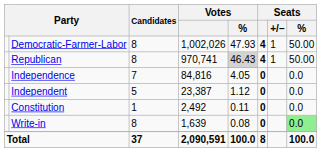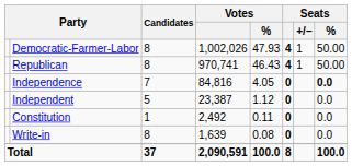Republican | Votes / %: lightgrey background -> no background
Independence | Seats / %: normal -> bold
Write-in | Seats / %: lightgreen background -> no background
